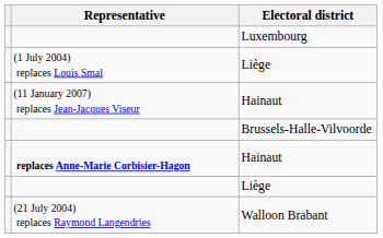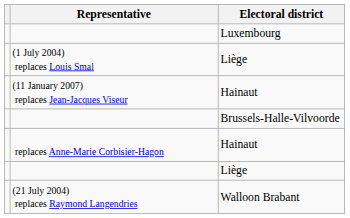replaces Anne-Marie Corbisier-Hagon | Representative: bold -> normal
